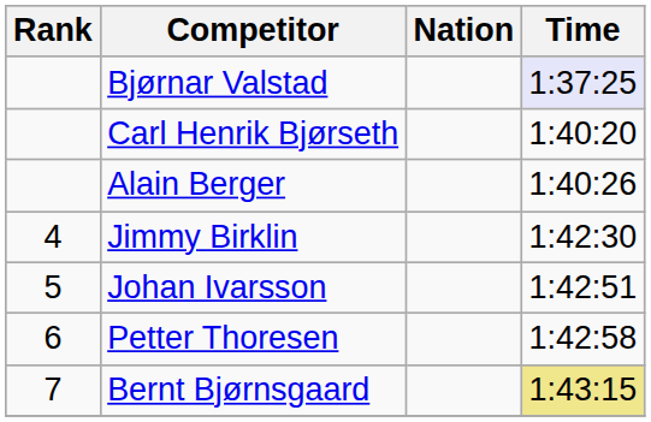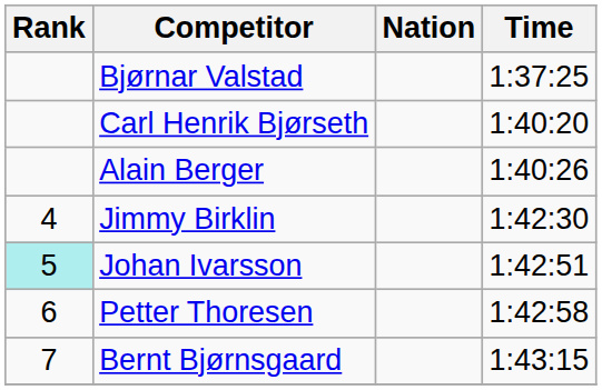Bjørnar Valstad | Time: lavender background -> no background
Johan Ivarsson | Rank: no background -> paleturquoise background
Bernt Bjørnsgaard | Time: khaki background -> no background
